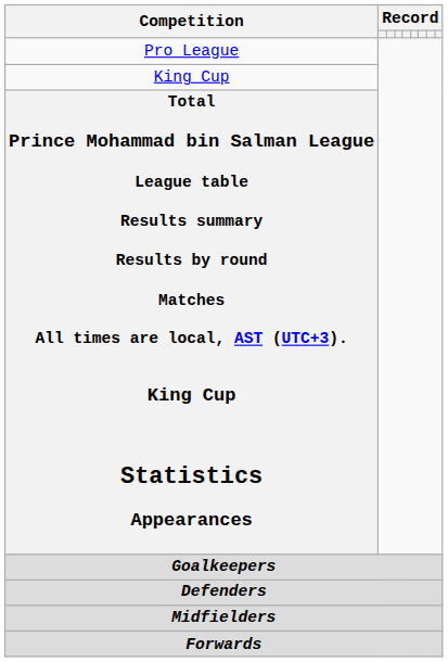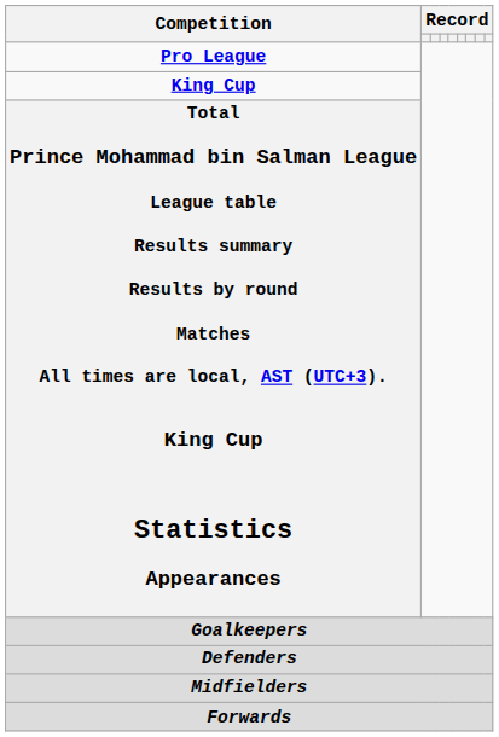Pro League | Competition: normal -> bold
King Cup | Competition: normal -> bold
